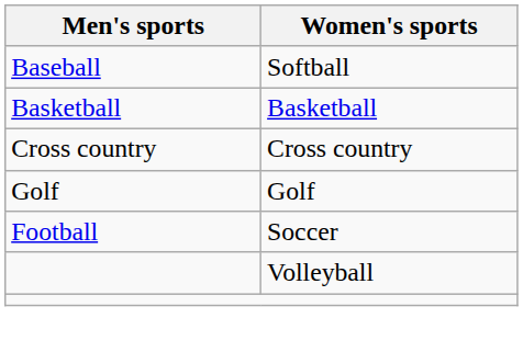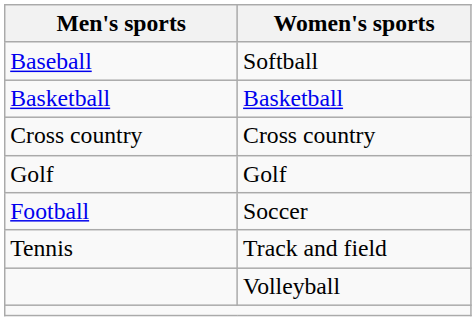+ row: Tennis | Track and field
